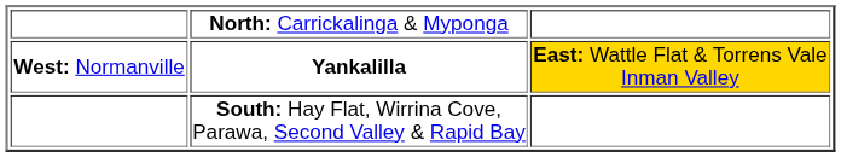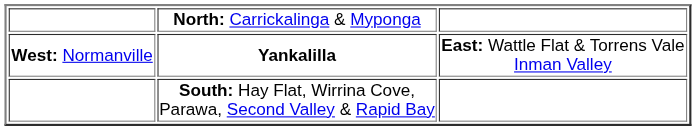West: Normanville | column 3: gold background -> no background
